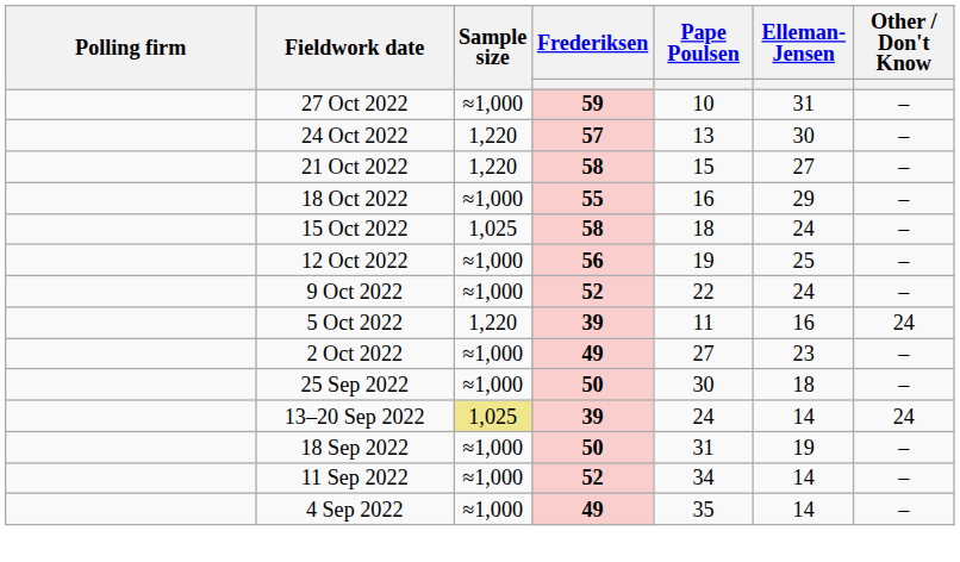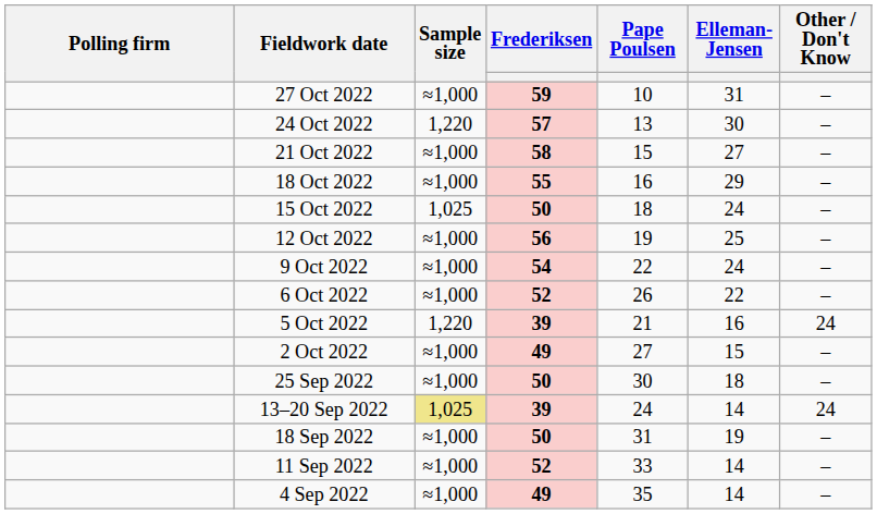21 Oct 2022 | Sample size: 1,220 -> ≈1,000
15 Oct 2022 | Frederiksen: 58 -> 50
9 Oct 2022 | Frederiksen: 52 -> 54
+ row: 6 Oct 2022 | ≈1,000 | 52 | 26 | 22 | –
5 Oct 2022 | Pape Poulsen: 11 -> 21
2 Oct 2022 | Elleman-Jensen: 23 -> 15
11 Sep 2022 | Pape Poulsen: 34 -> 33
